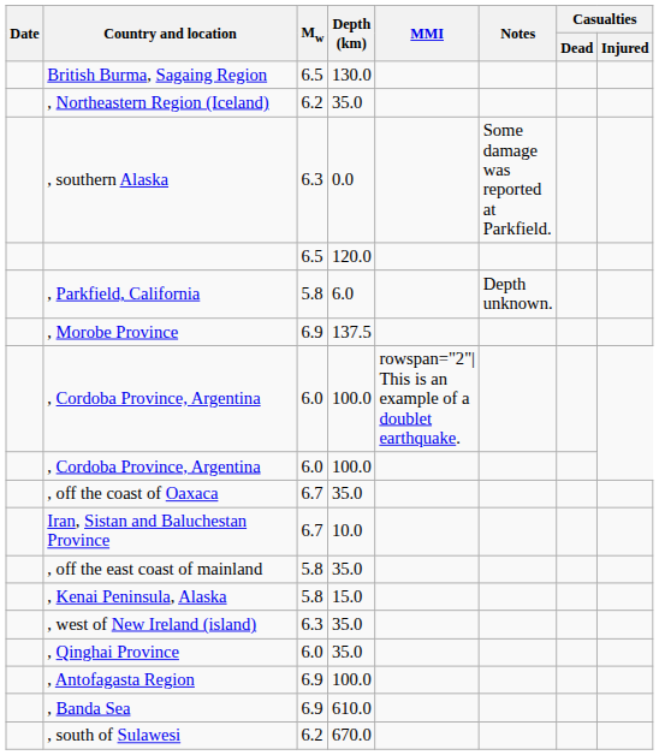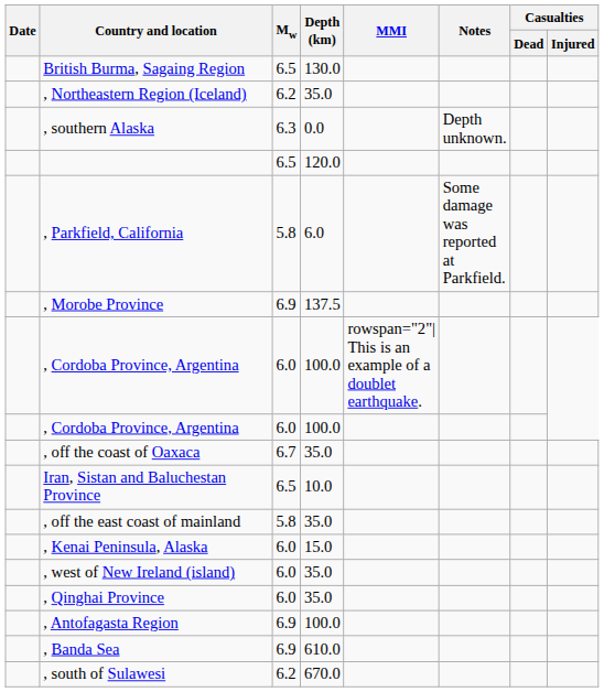, southern Alaska | Notes: Some damage was reported at Parkfield. -> Depth unknown.
, Parkfield, California | Notes: Depth unknown. -> Some damage was reported at Parkfield.
Iran, Sistan and Baluchestan Province | Mw: 6.7 -> 6.5
, Kenai Peninsula, Alaska | Mw: 5.8 -> 6.0
, west of New Ireland (island) | Mw: 6.3 -> 6.0
